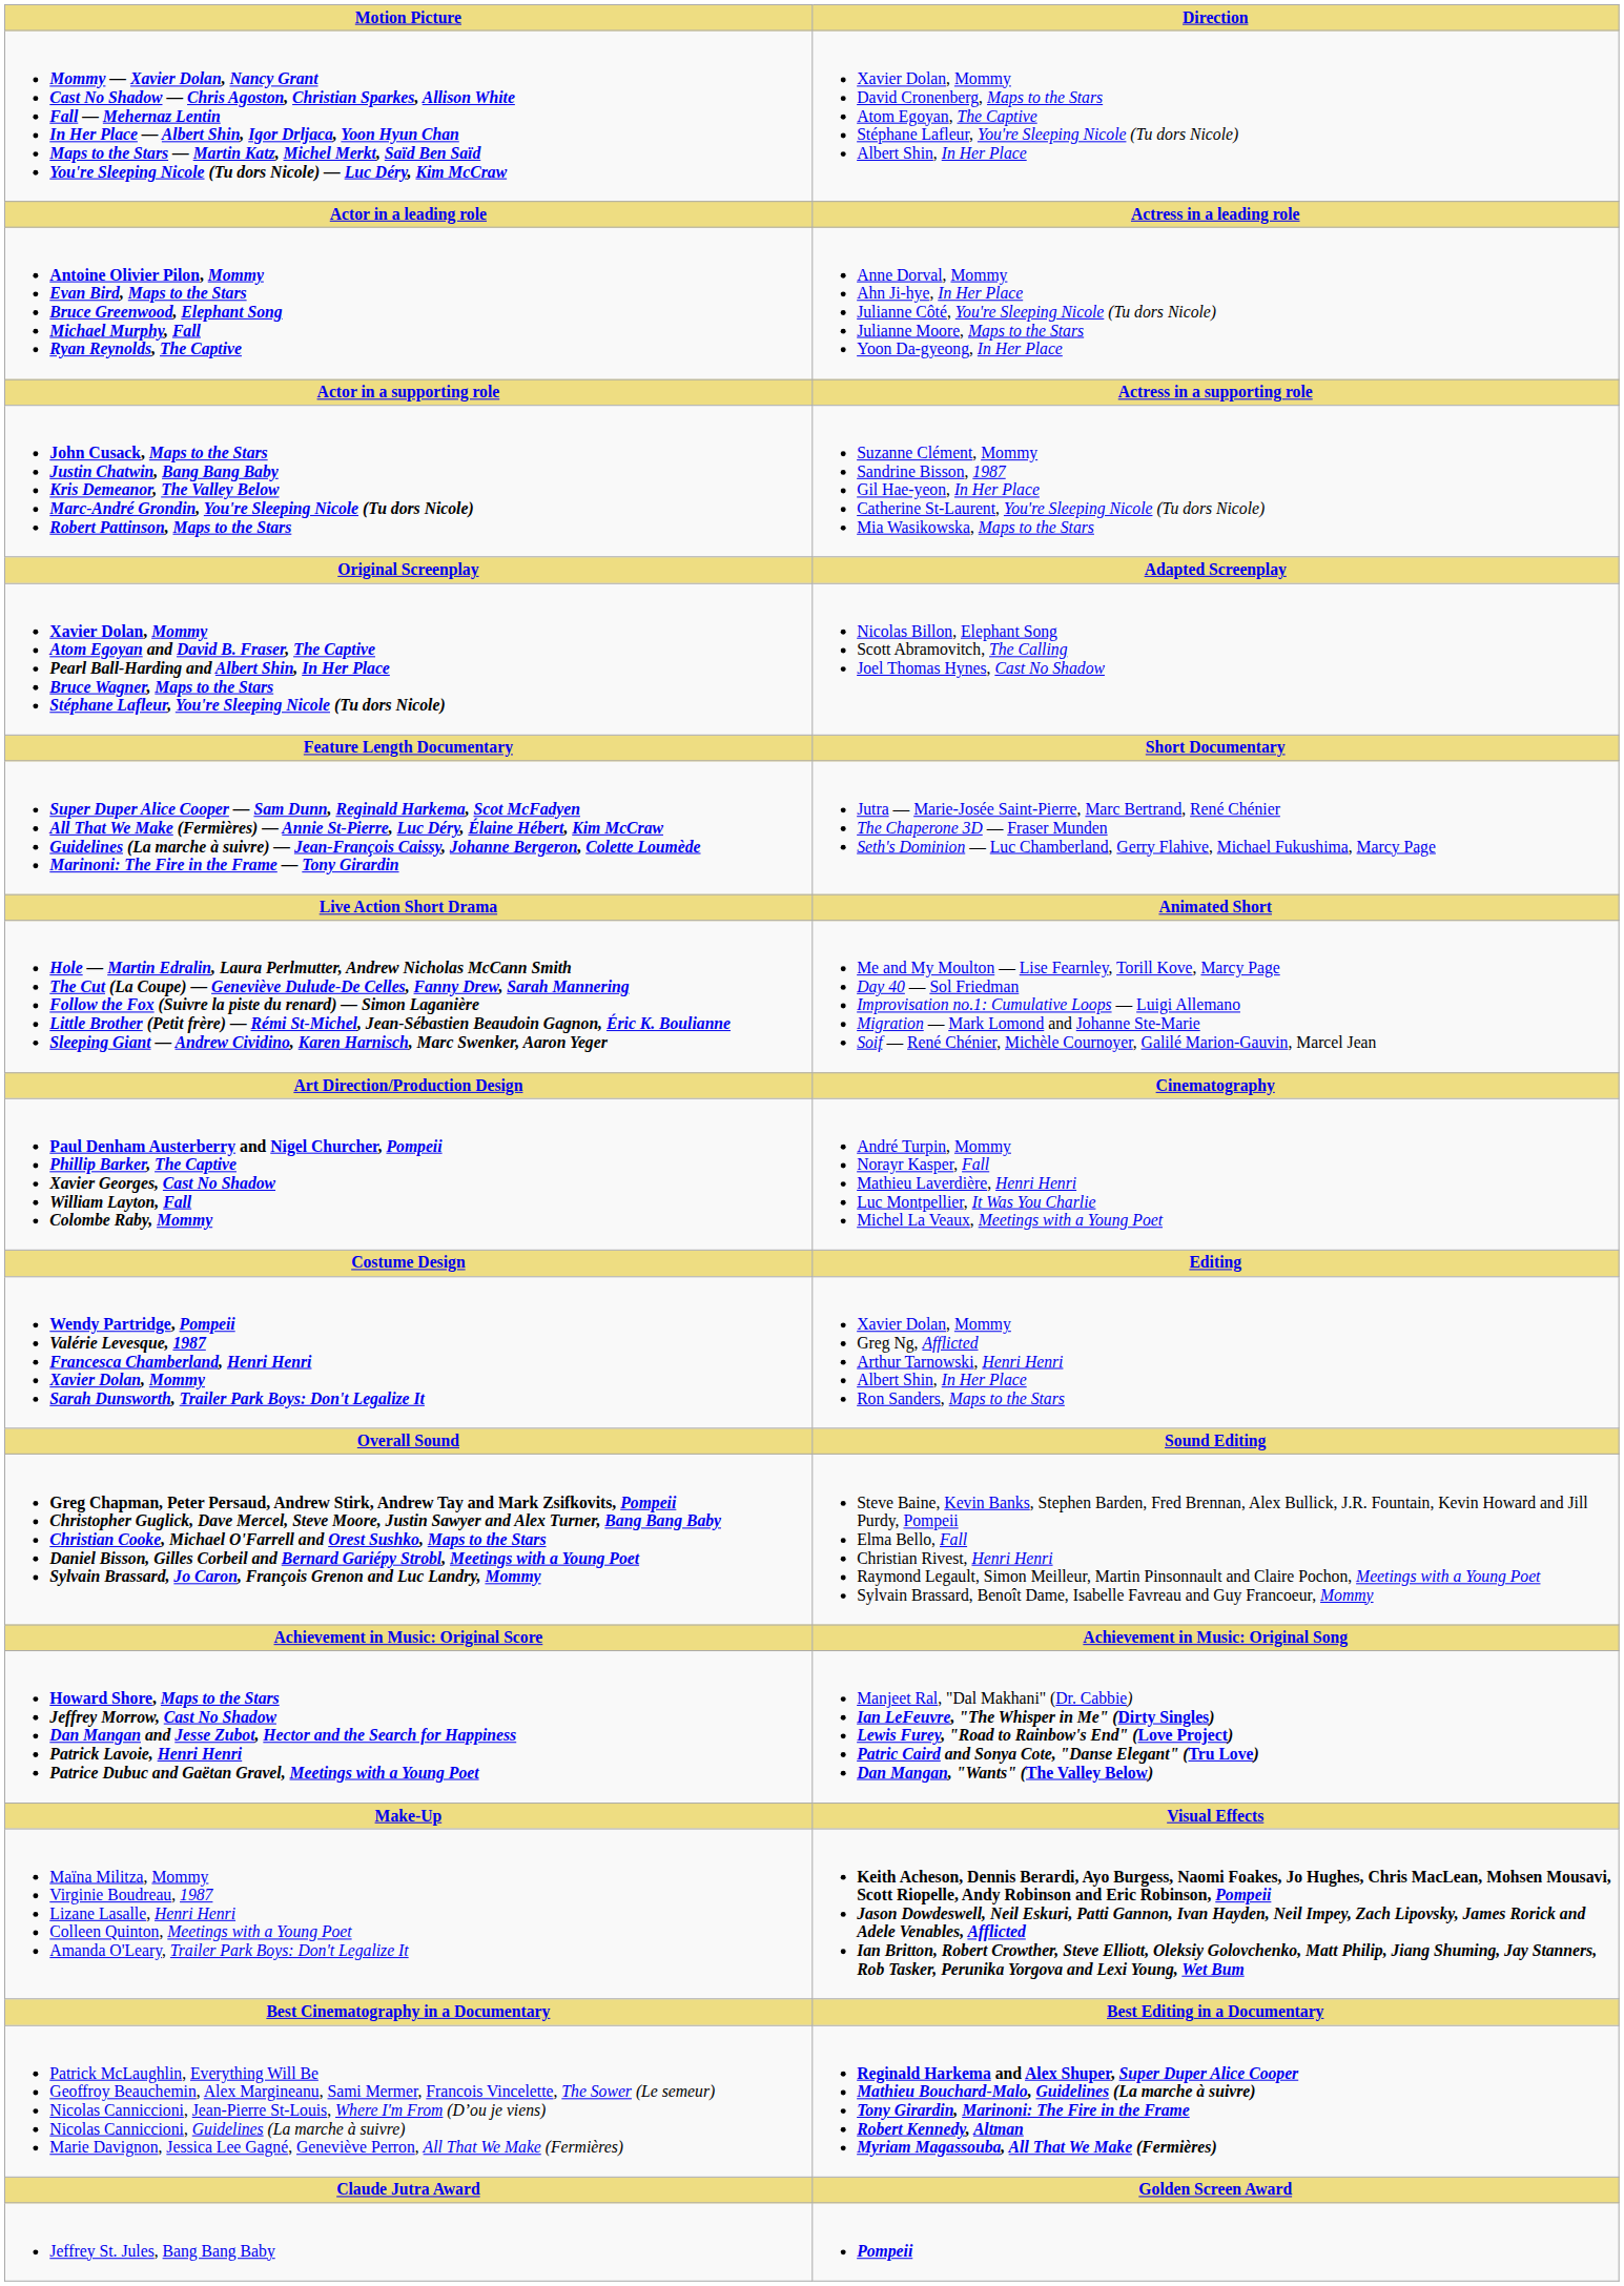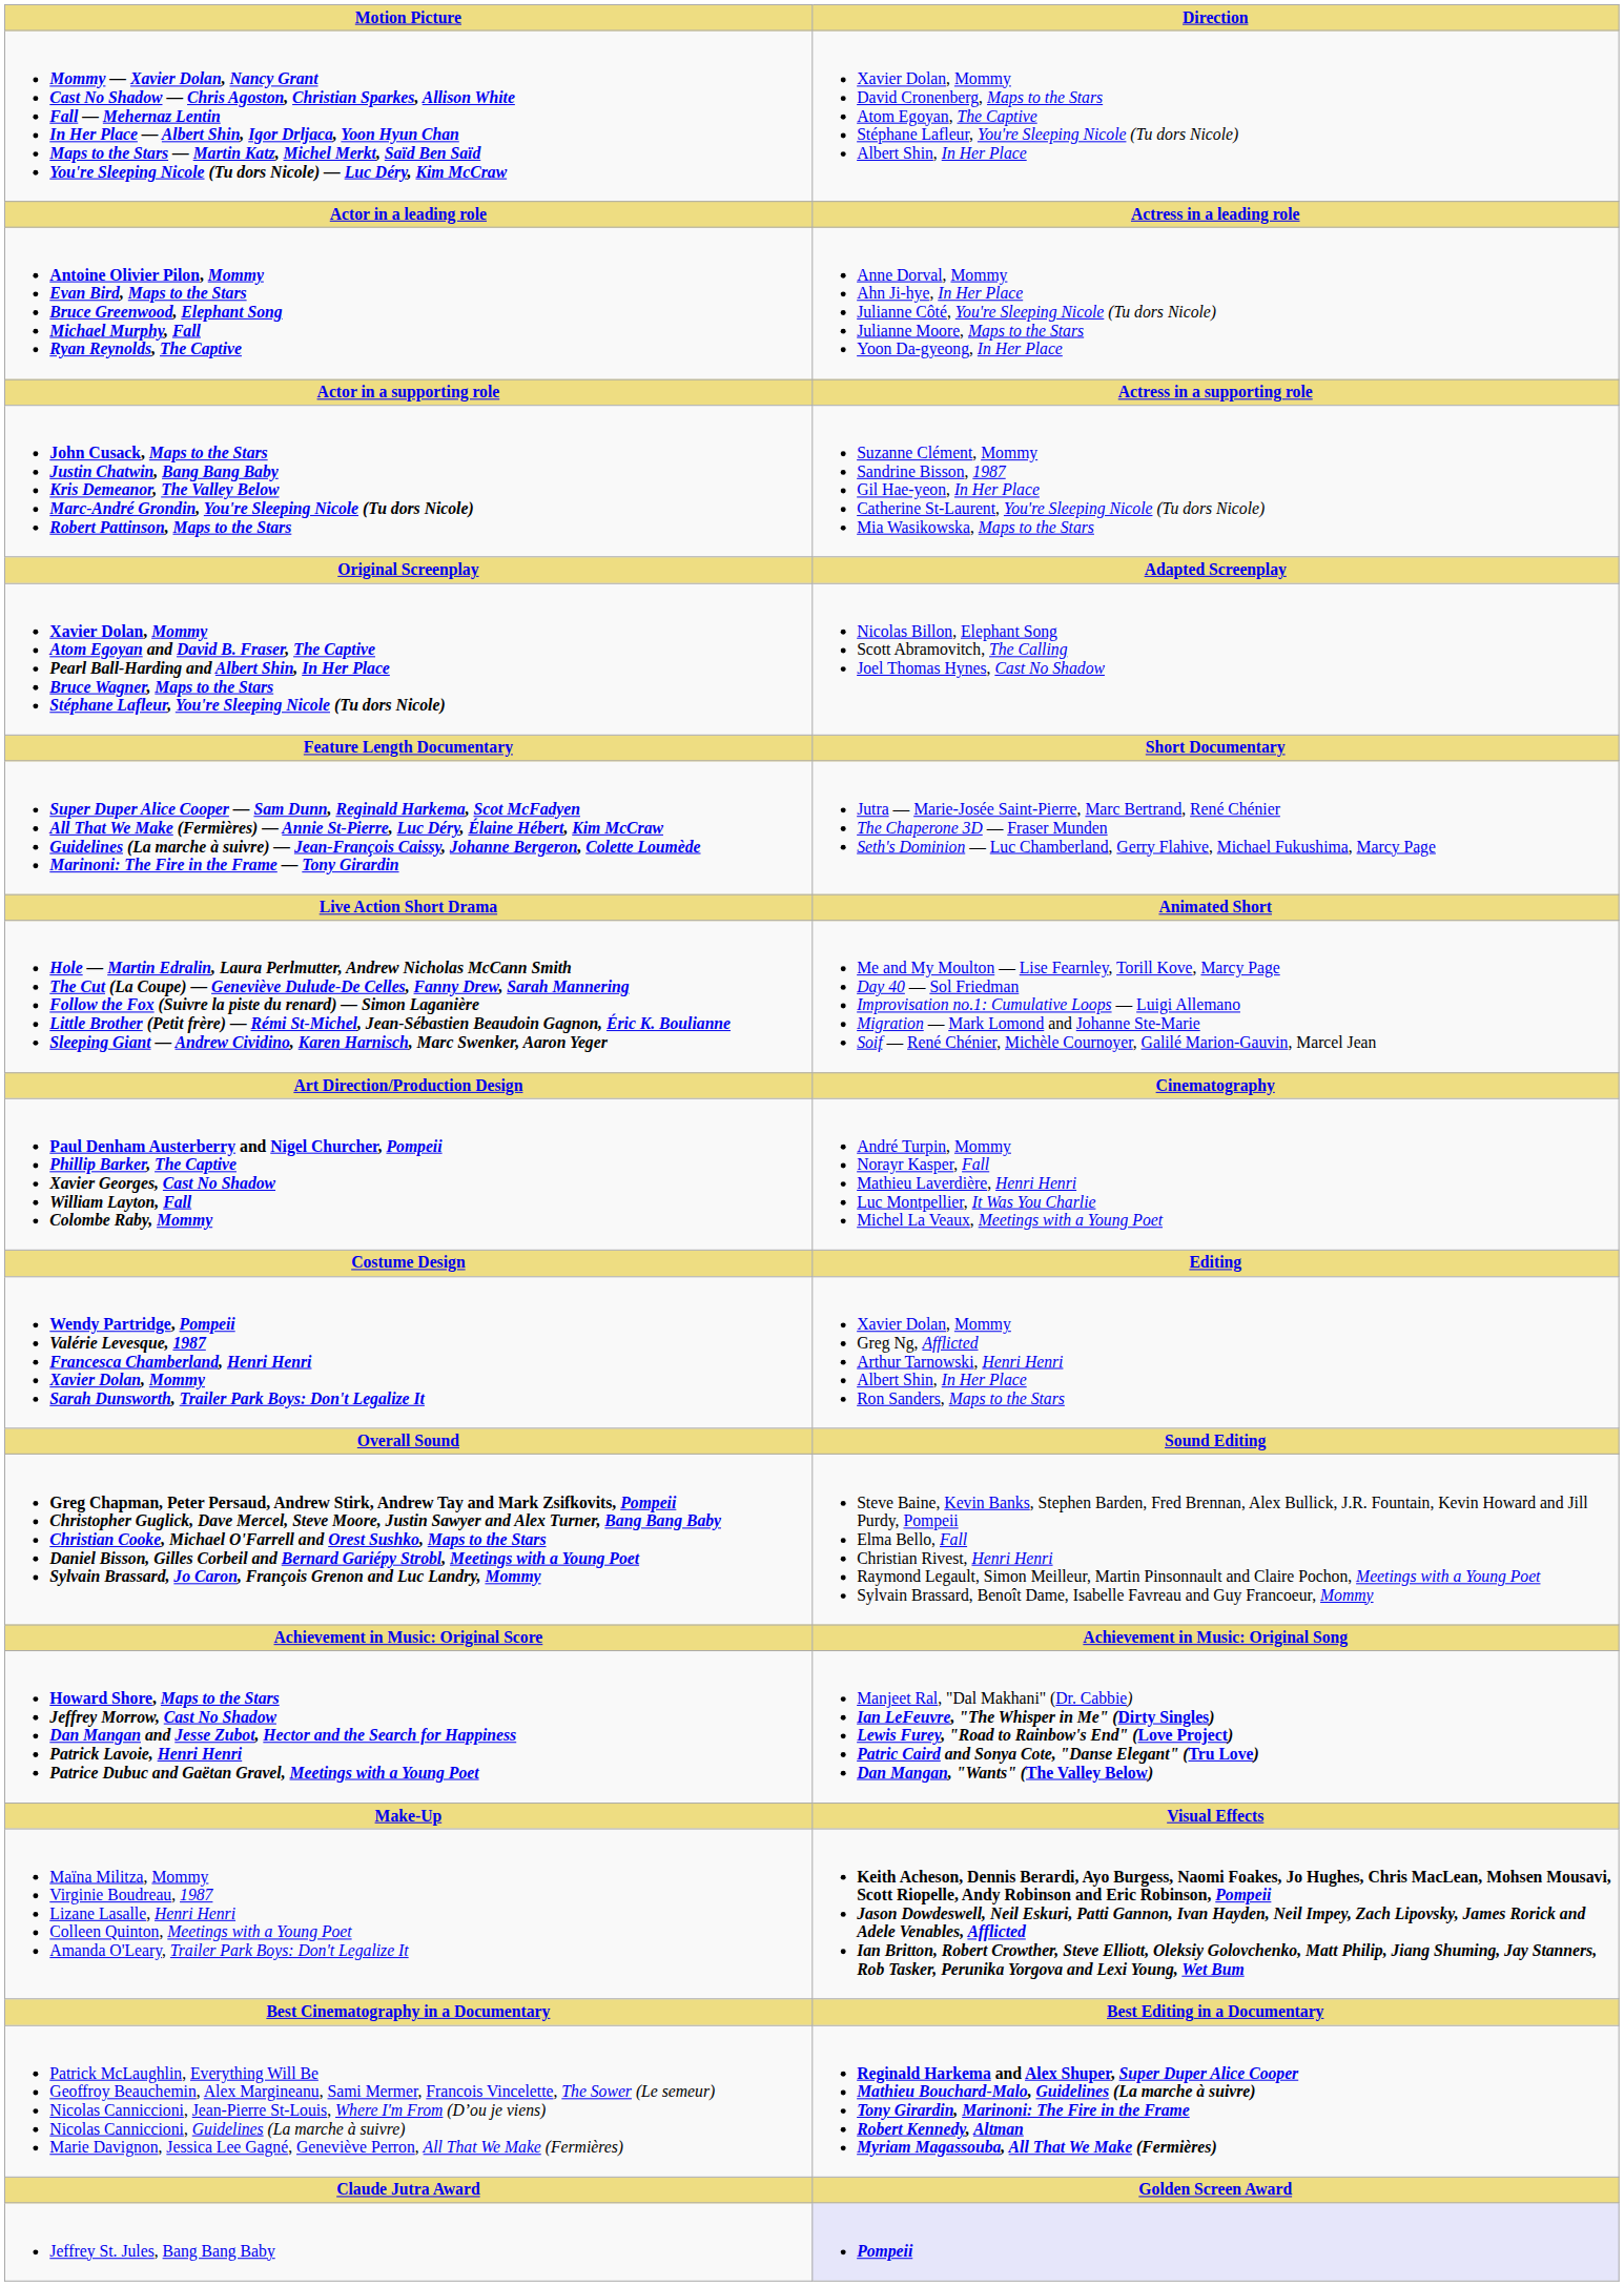Jeffrey St. Jules, Bang Bang Baby | Direction: no background -> lavender background
